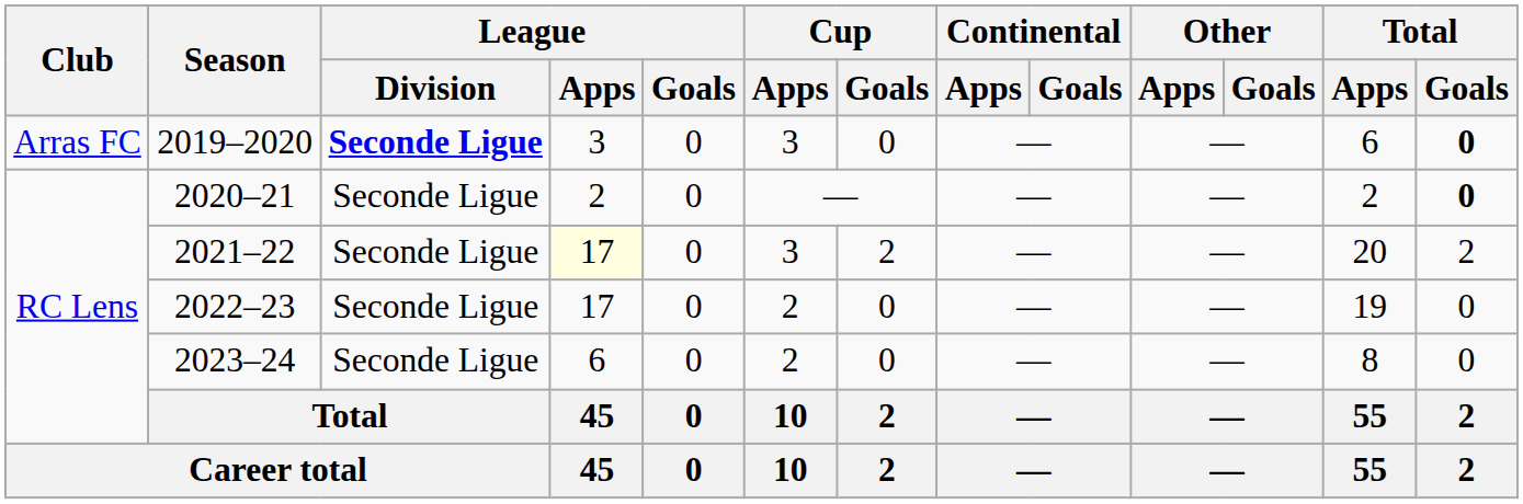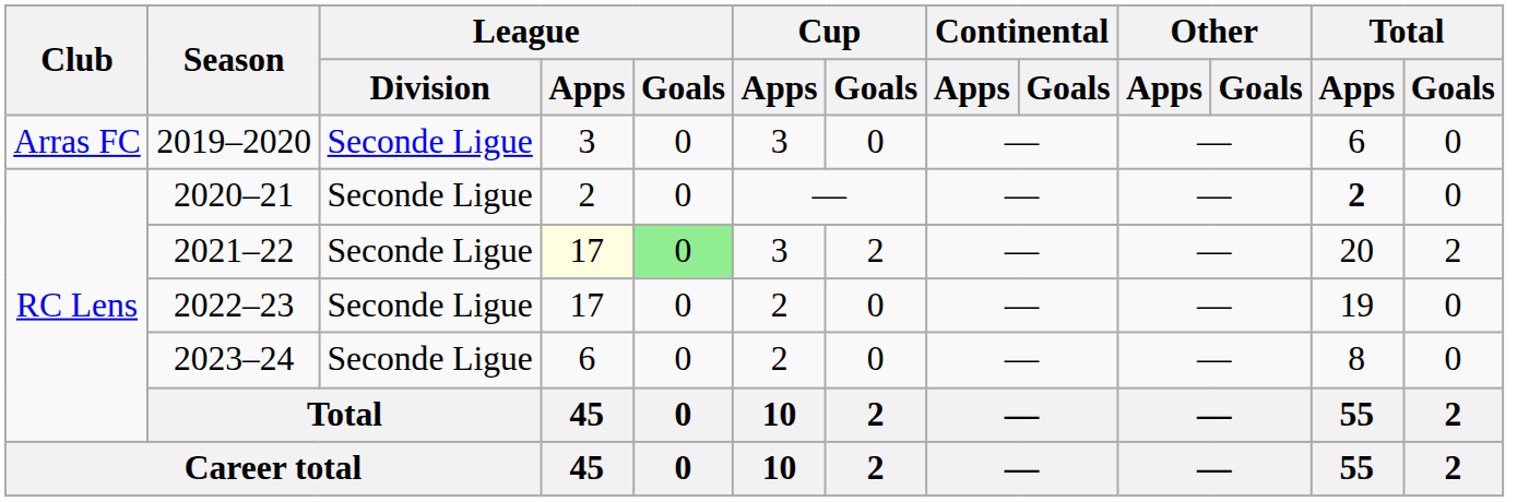2019–2020 | League / Division: bold -> normal
2019–2020 | Total / Goals: bold -> normal
2020–21 | Total / Apps: normal -> bold
2020–21 | Total / Goals: bold -> normal
2021–22 | League / Goals: no background -> lightgreen background
